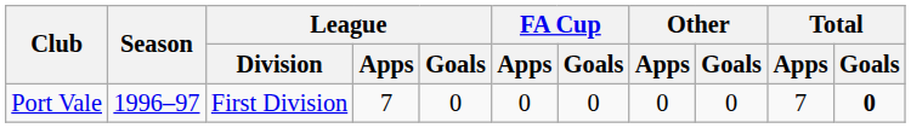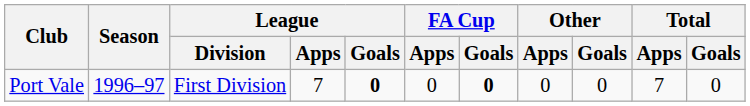Port Vale | League / Goals: normal -> bold
Port Vale | FA Cup / Goals: normal -> bold
Port Vale | Total / Goals: bold -> normal
